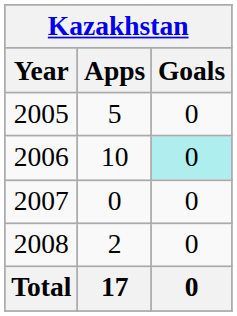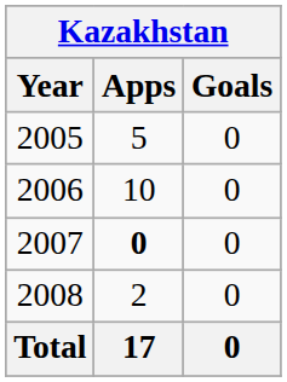2006 | Goals: paleturquoise background -> no background
2007 | Apps: normal -> bold
